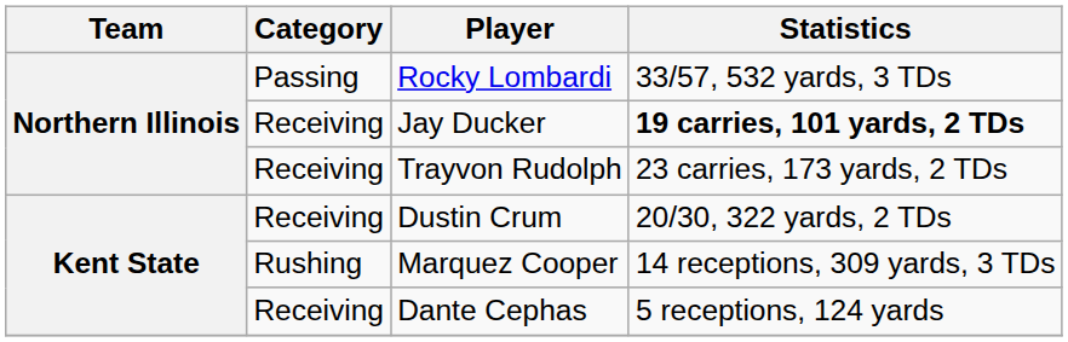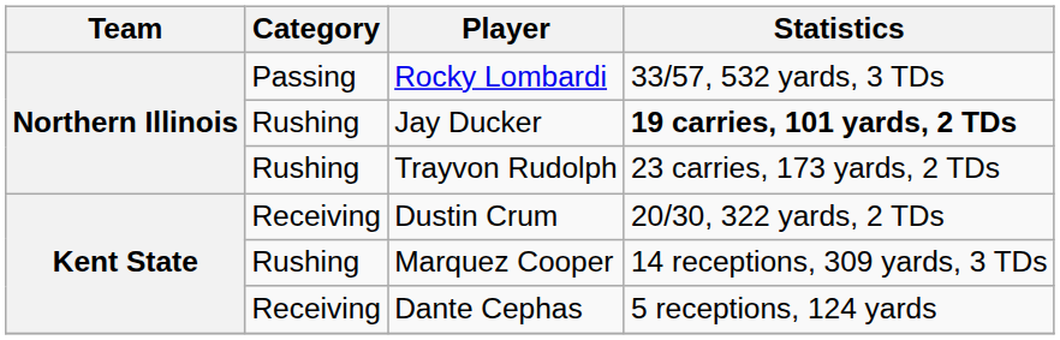Jay Ducker | Category: Receiving -> Rushing
Trayvon Rudolph | Category: Receiving -> Rushing
